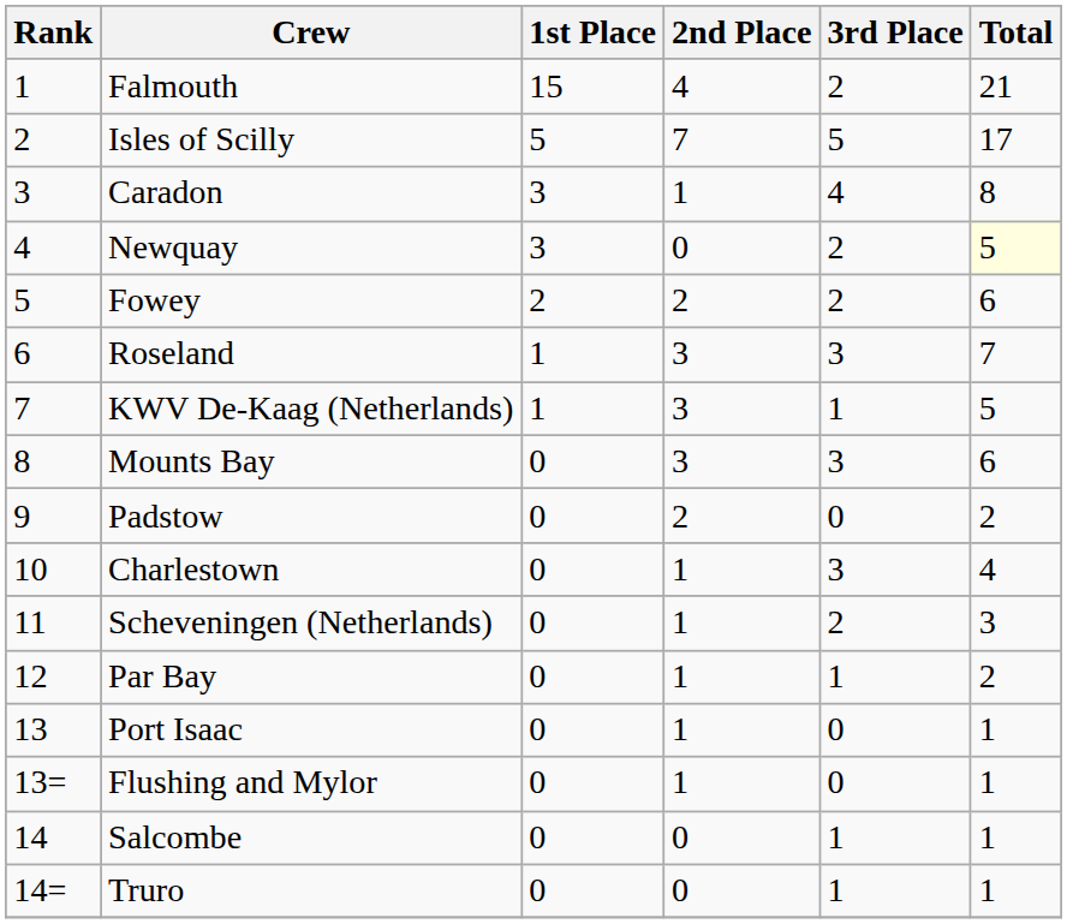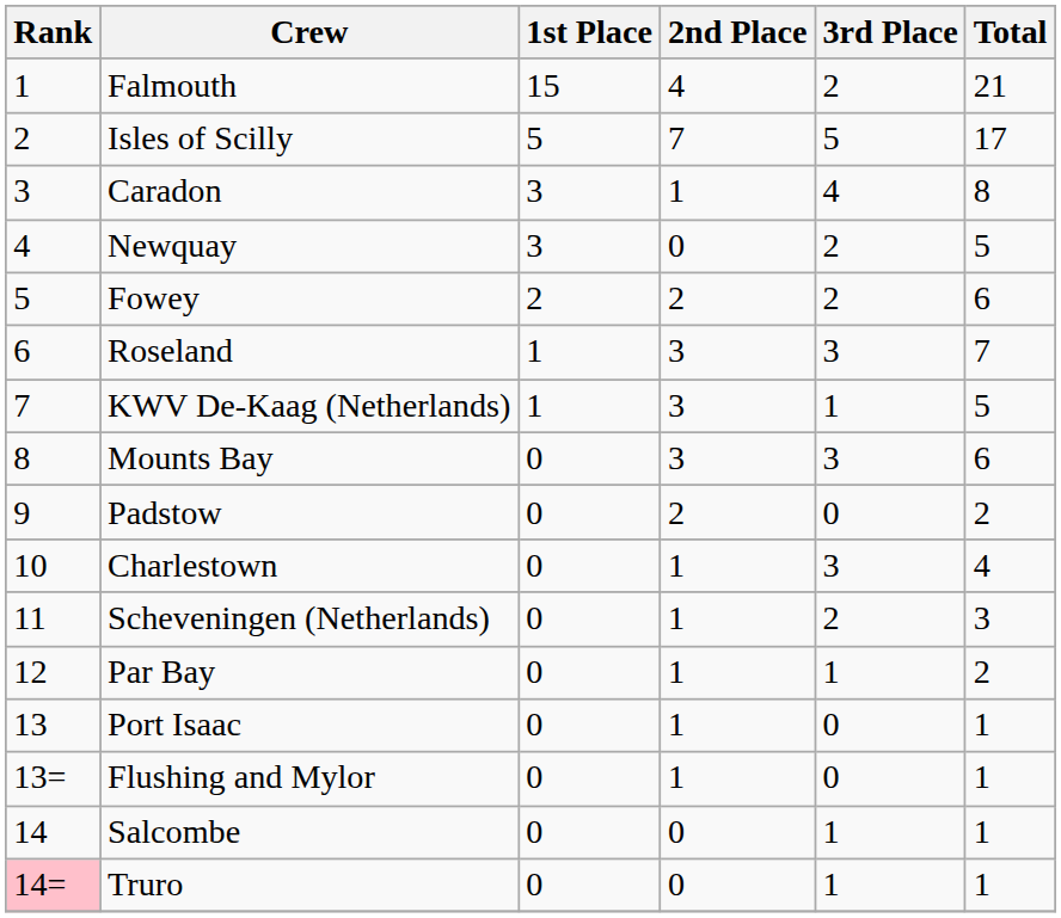Newquay | Total: lightyellow background -> no background
Truro | Rank: no background -> pink background
